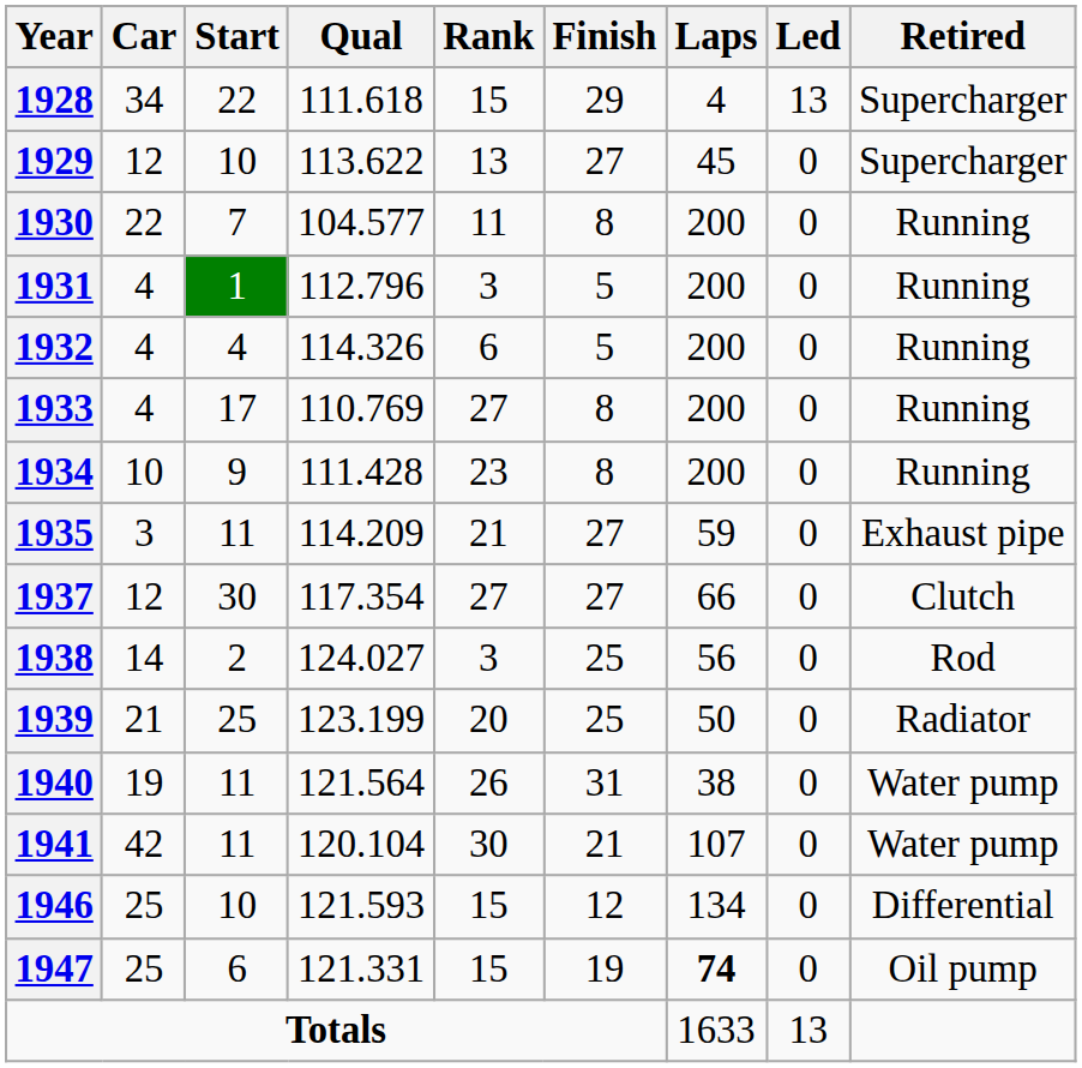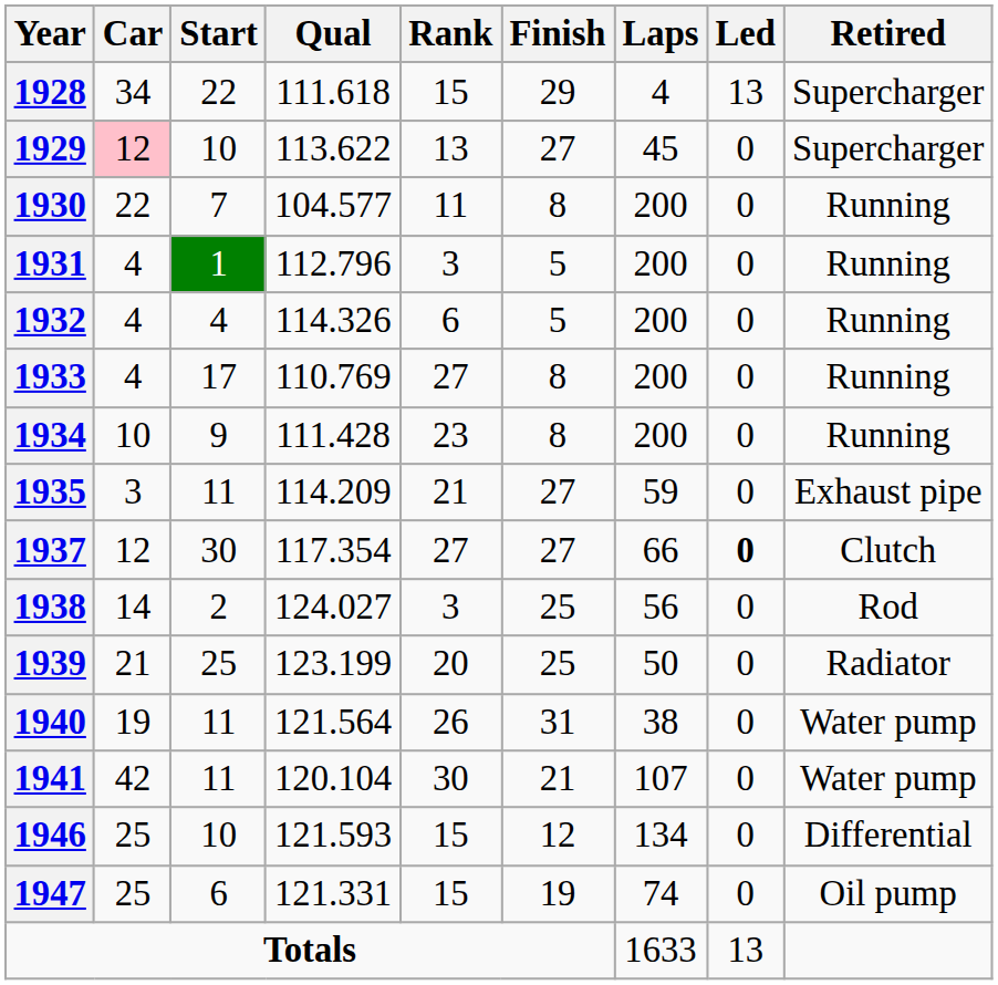1929 | Car: no background -> pink background
1937 | Led: normal -> bold
1947 | Laps: bold -> normal
